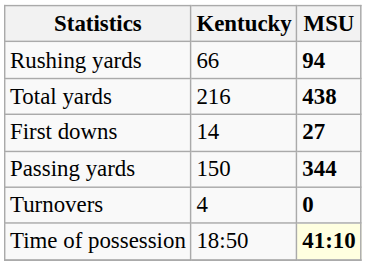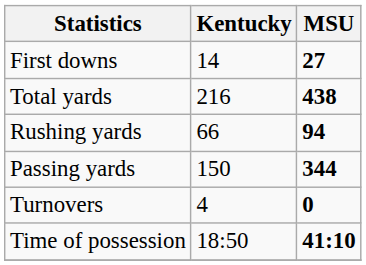rows swapped: First downs <-> Rushing yards
Time of possession | MSU: lightyellow background -> no background
